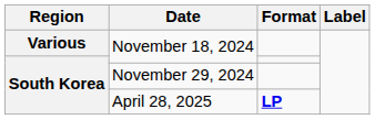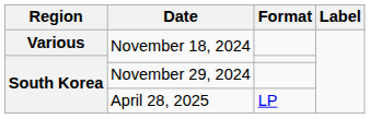April 28, 2025 | Format: bold -> normal
